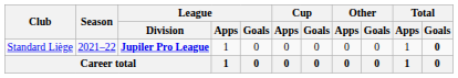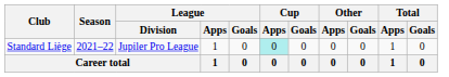Standard Liège | League / Division: bold -> normal
Standard Liège | Cup / Apps: no background -> paleturquoise background
Standard Liège | Total / Goals: bold -> normal
